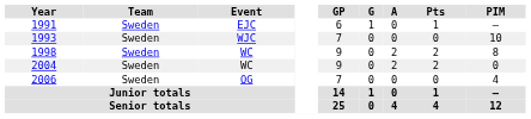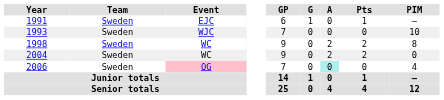2006 | Event: no background -> pink background
2006 | A: no background -> paleturquoise background
